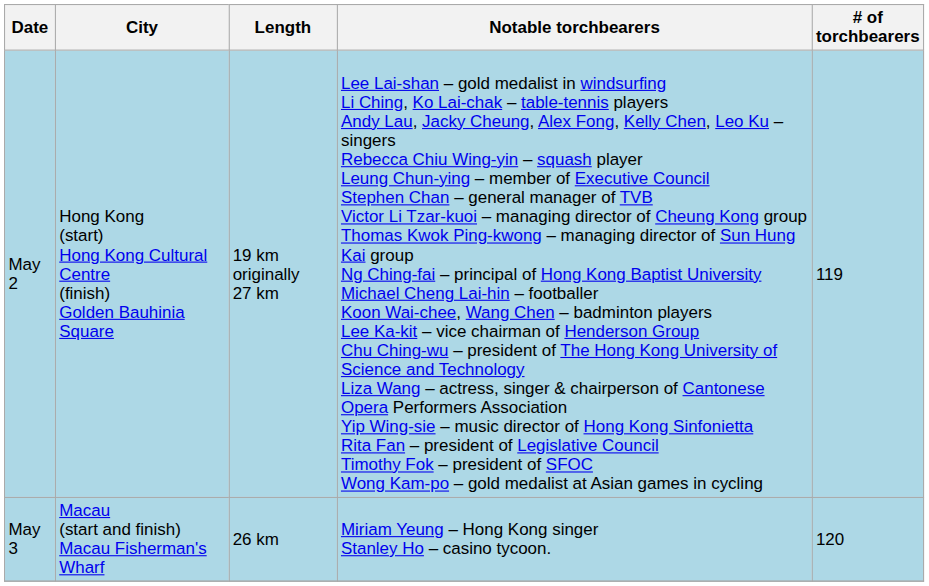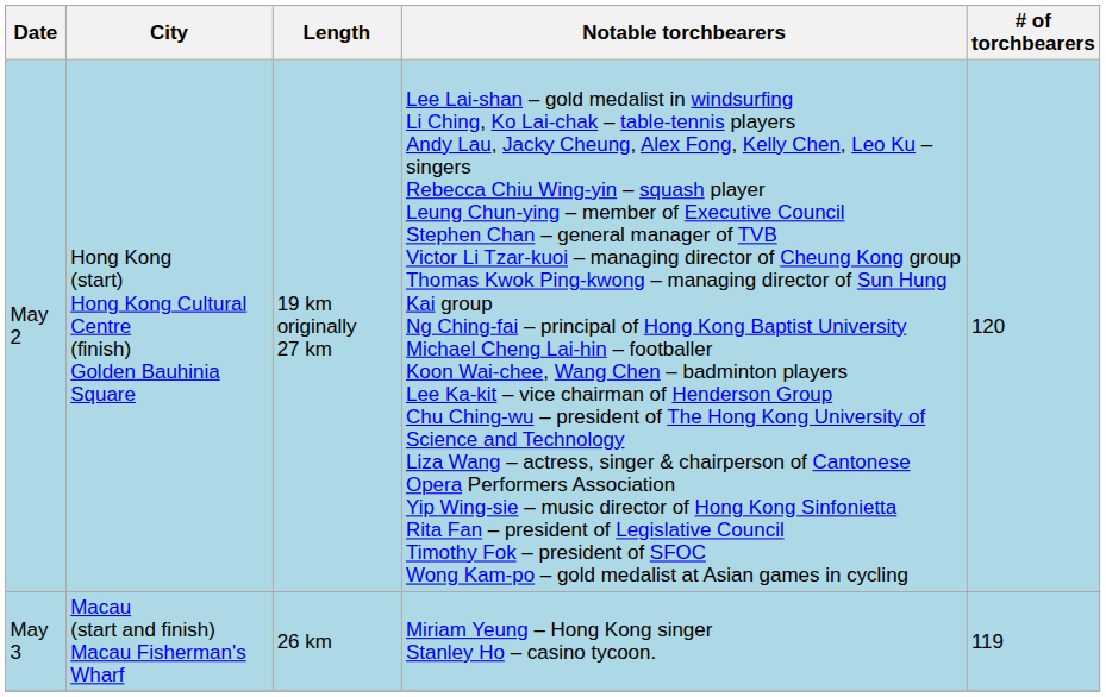May 2 | # of torchbearers: 119 -> 120
May 3 | # of torchbearers: 120 -> 119
